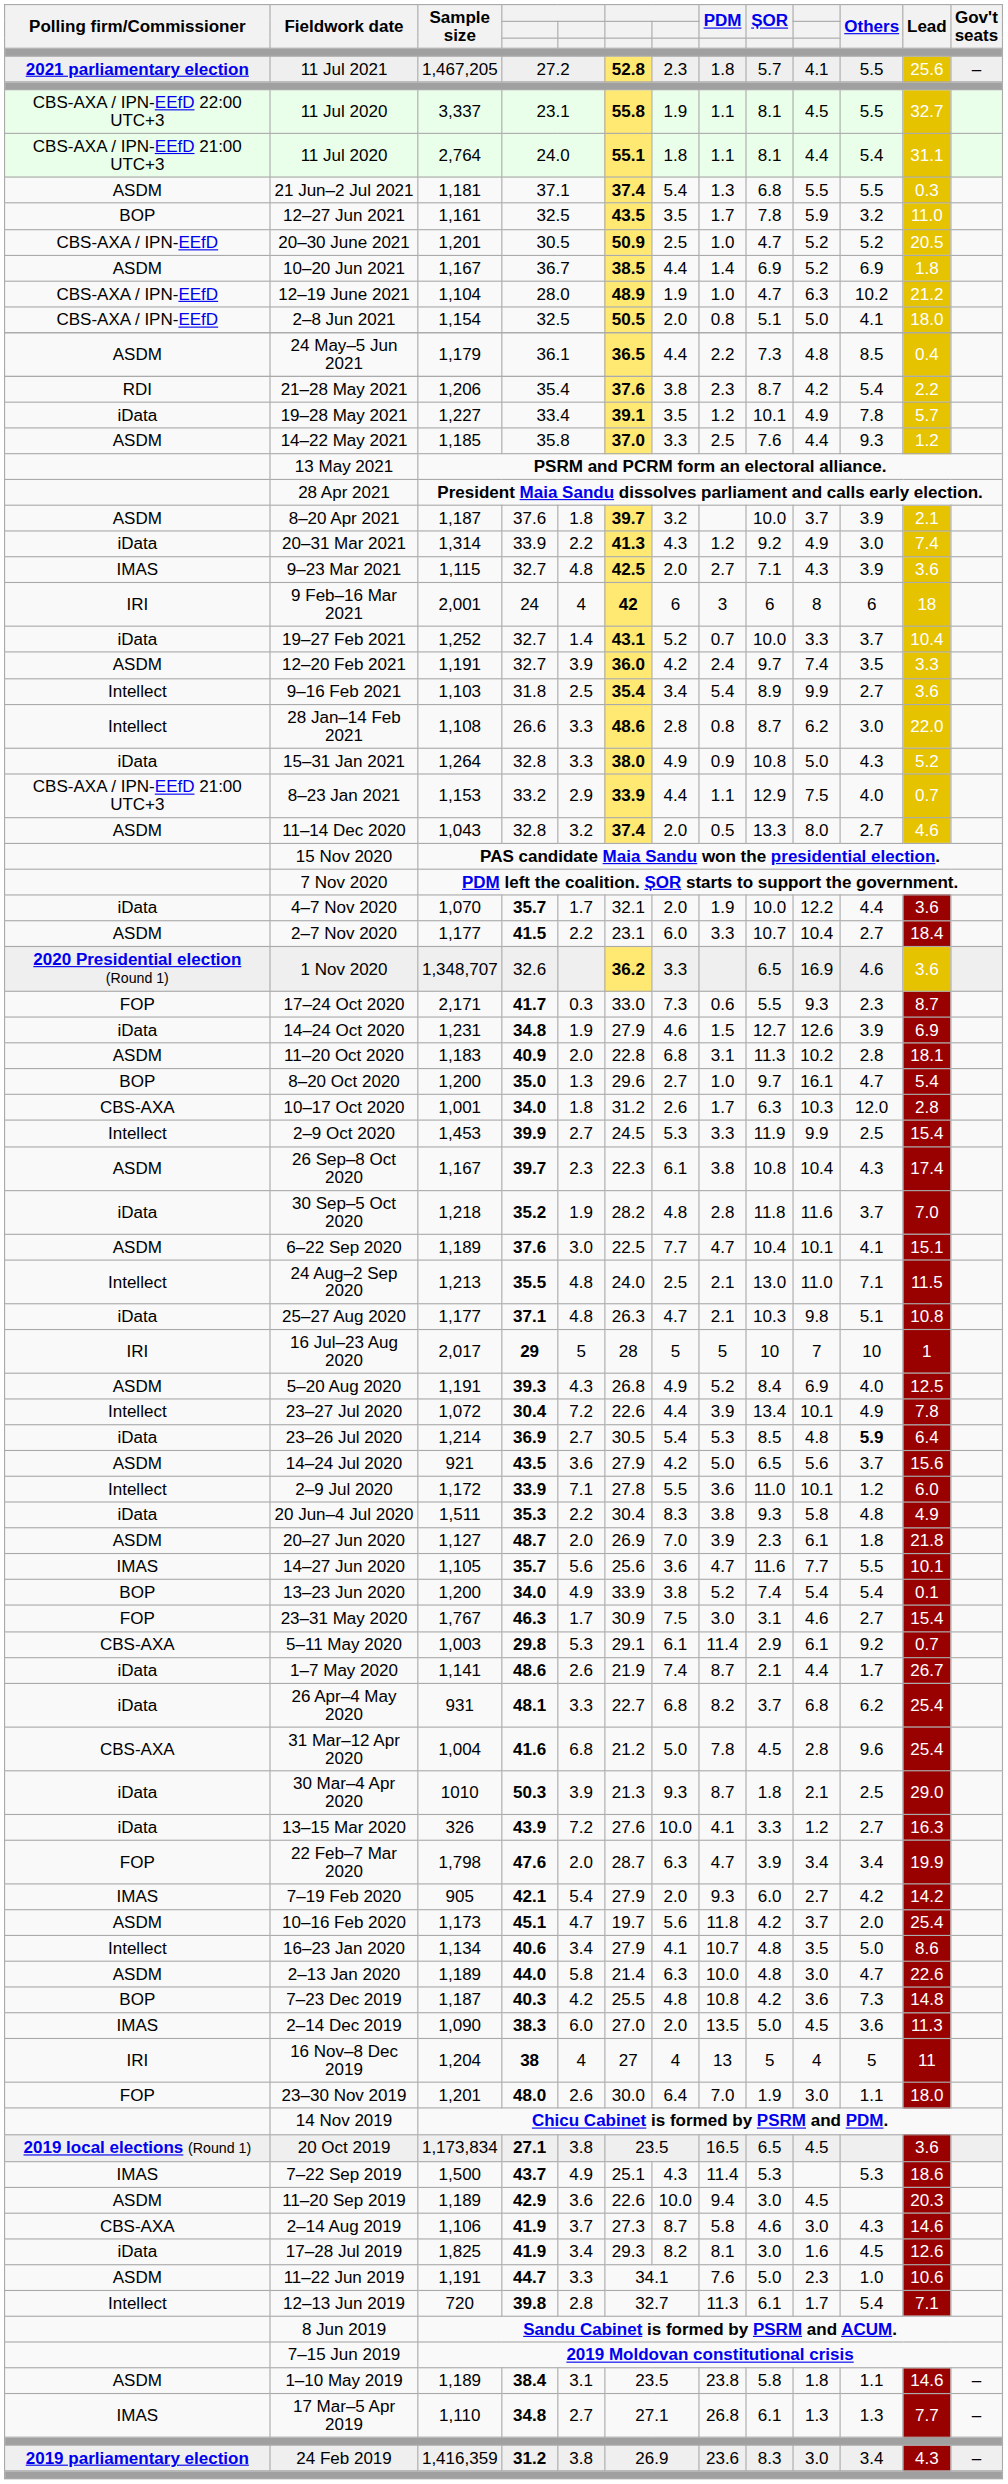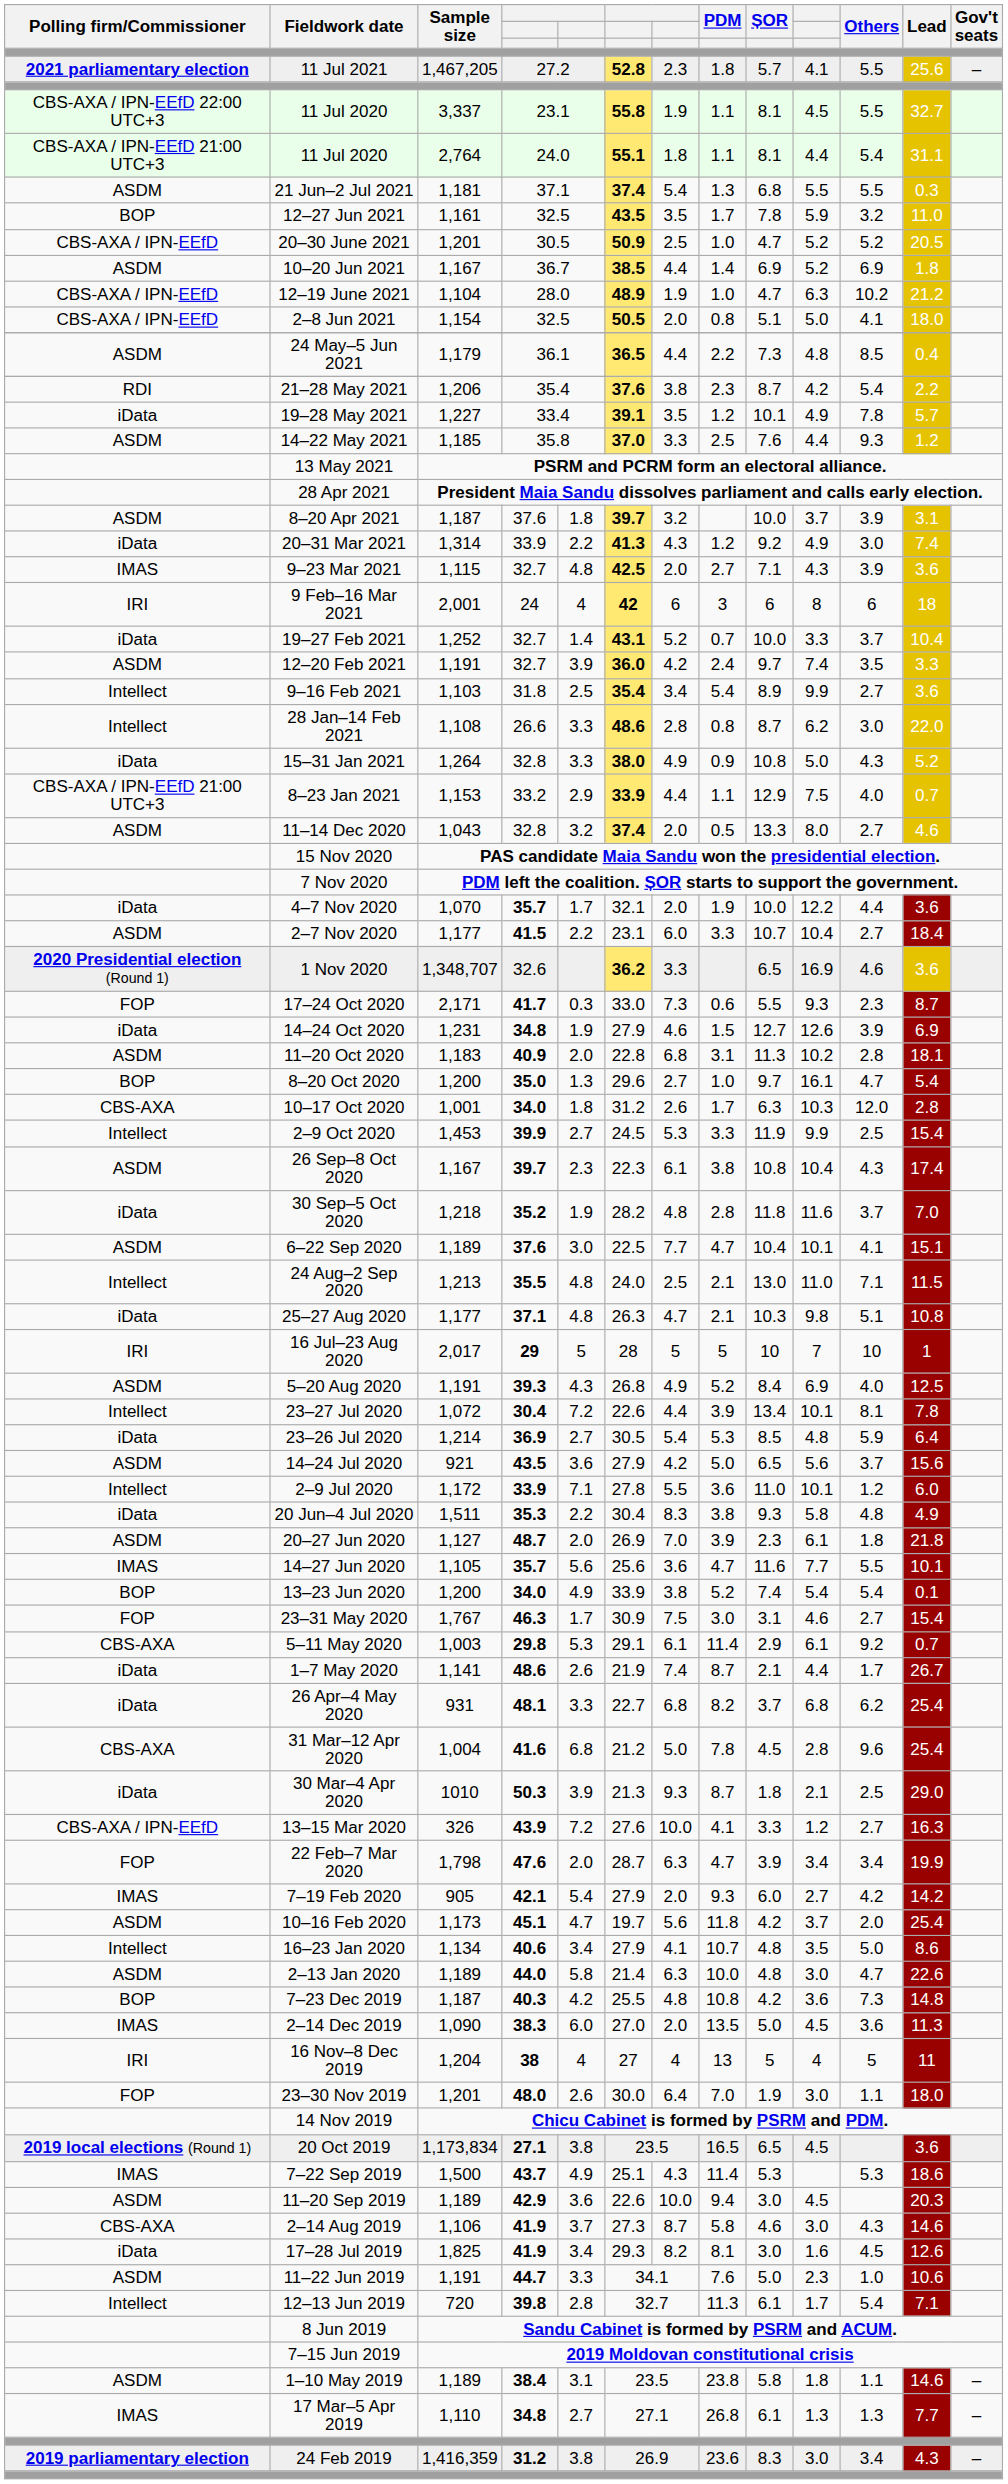8–20 Apr 2021 | Lead: 2.1 -> 3.1
23–27 Jul 2020 | Others: 4.9 -> 8.1
23–26 Jul 2020 | Others: bold -> normal
13–15 Mar 2020 | Polling firm/Commissioner: iData -> CBS-AXA / IPN-EEfD
